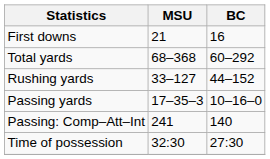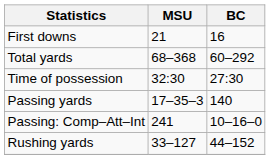rows swapped: Rushing yards <-> Time of possession
Passing yards | BC: 10–16–0 -> 140
Passing: Comp–Att–Int | BC: 140 -> 10–16–0
